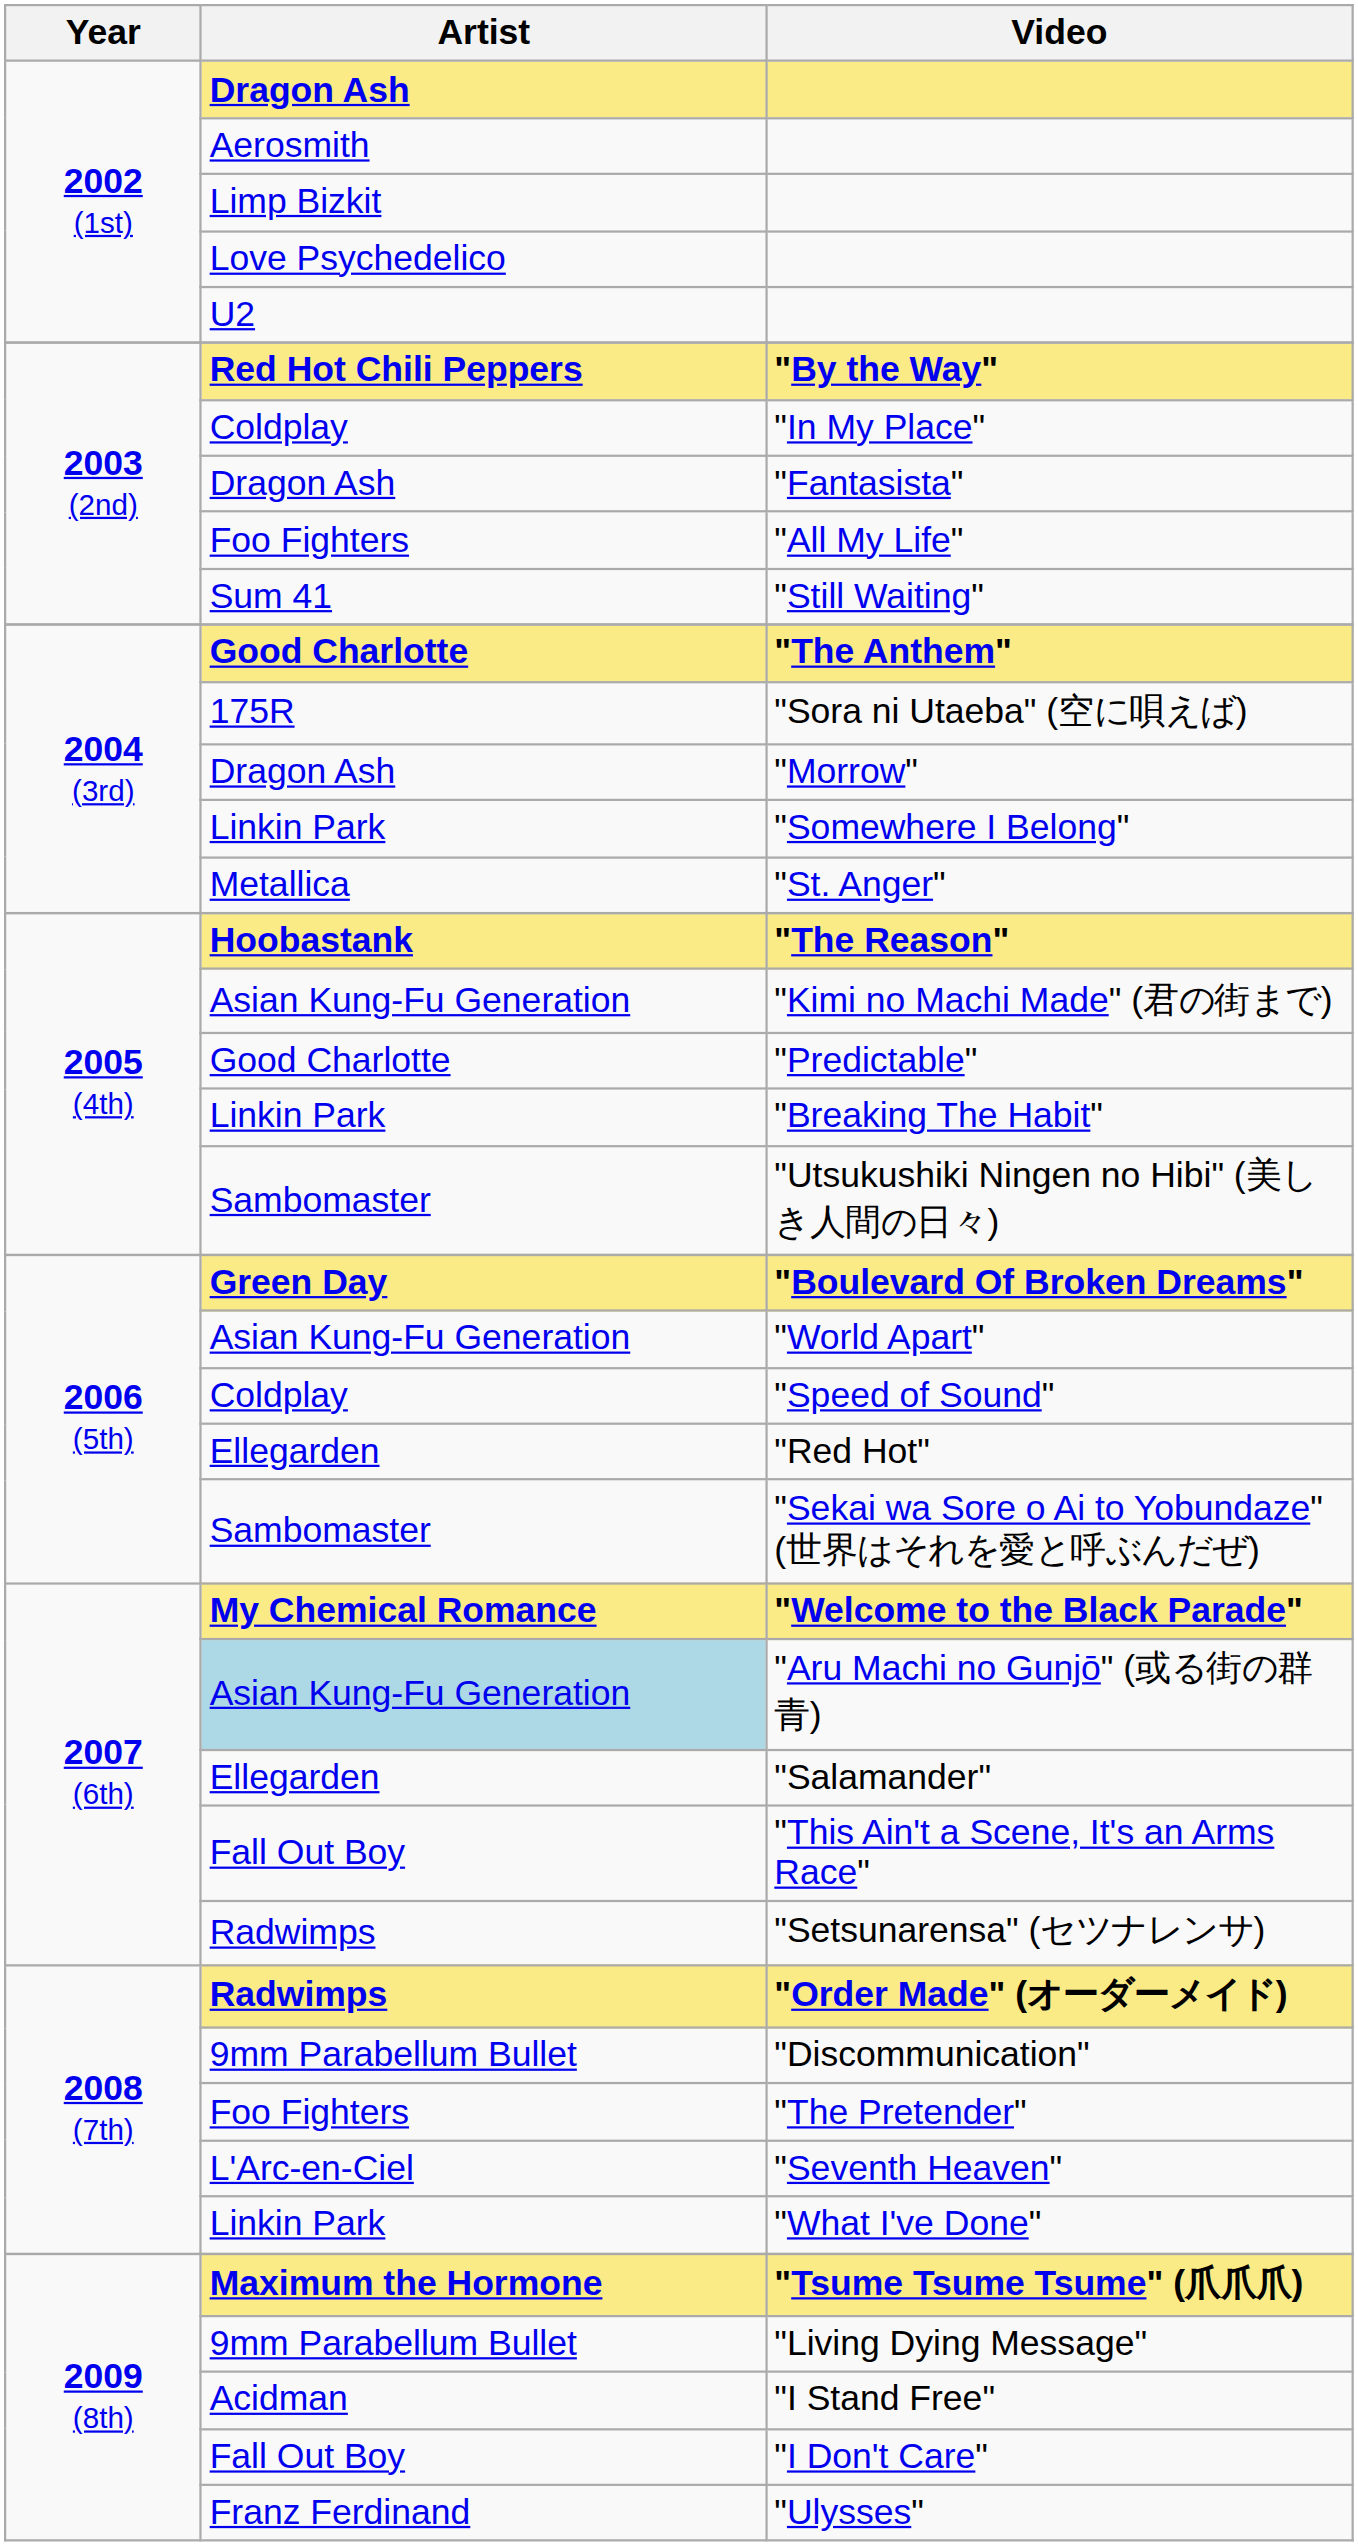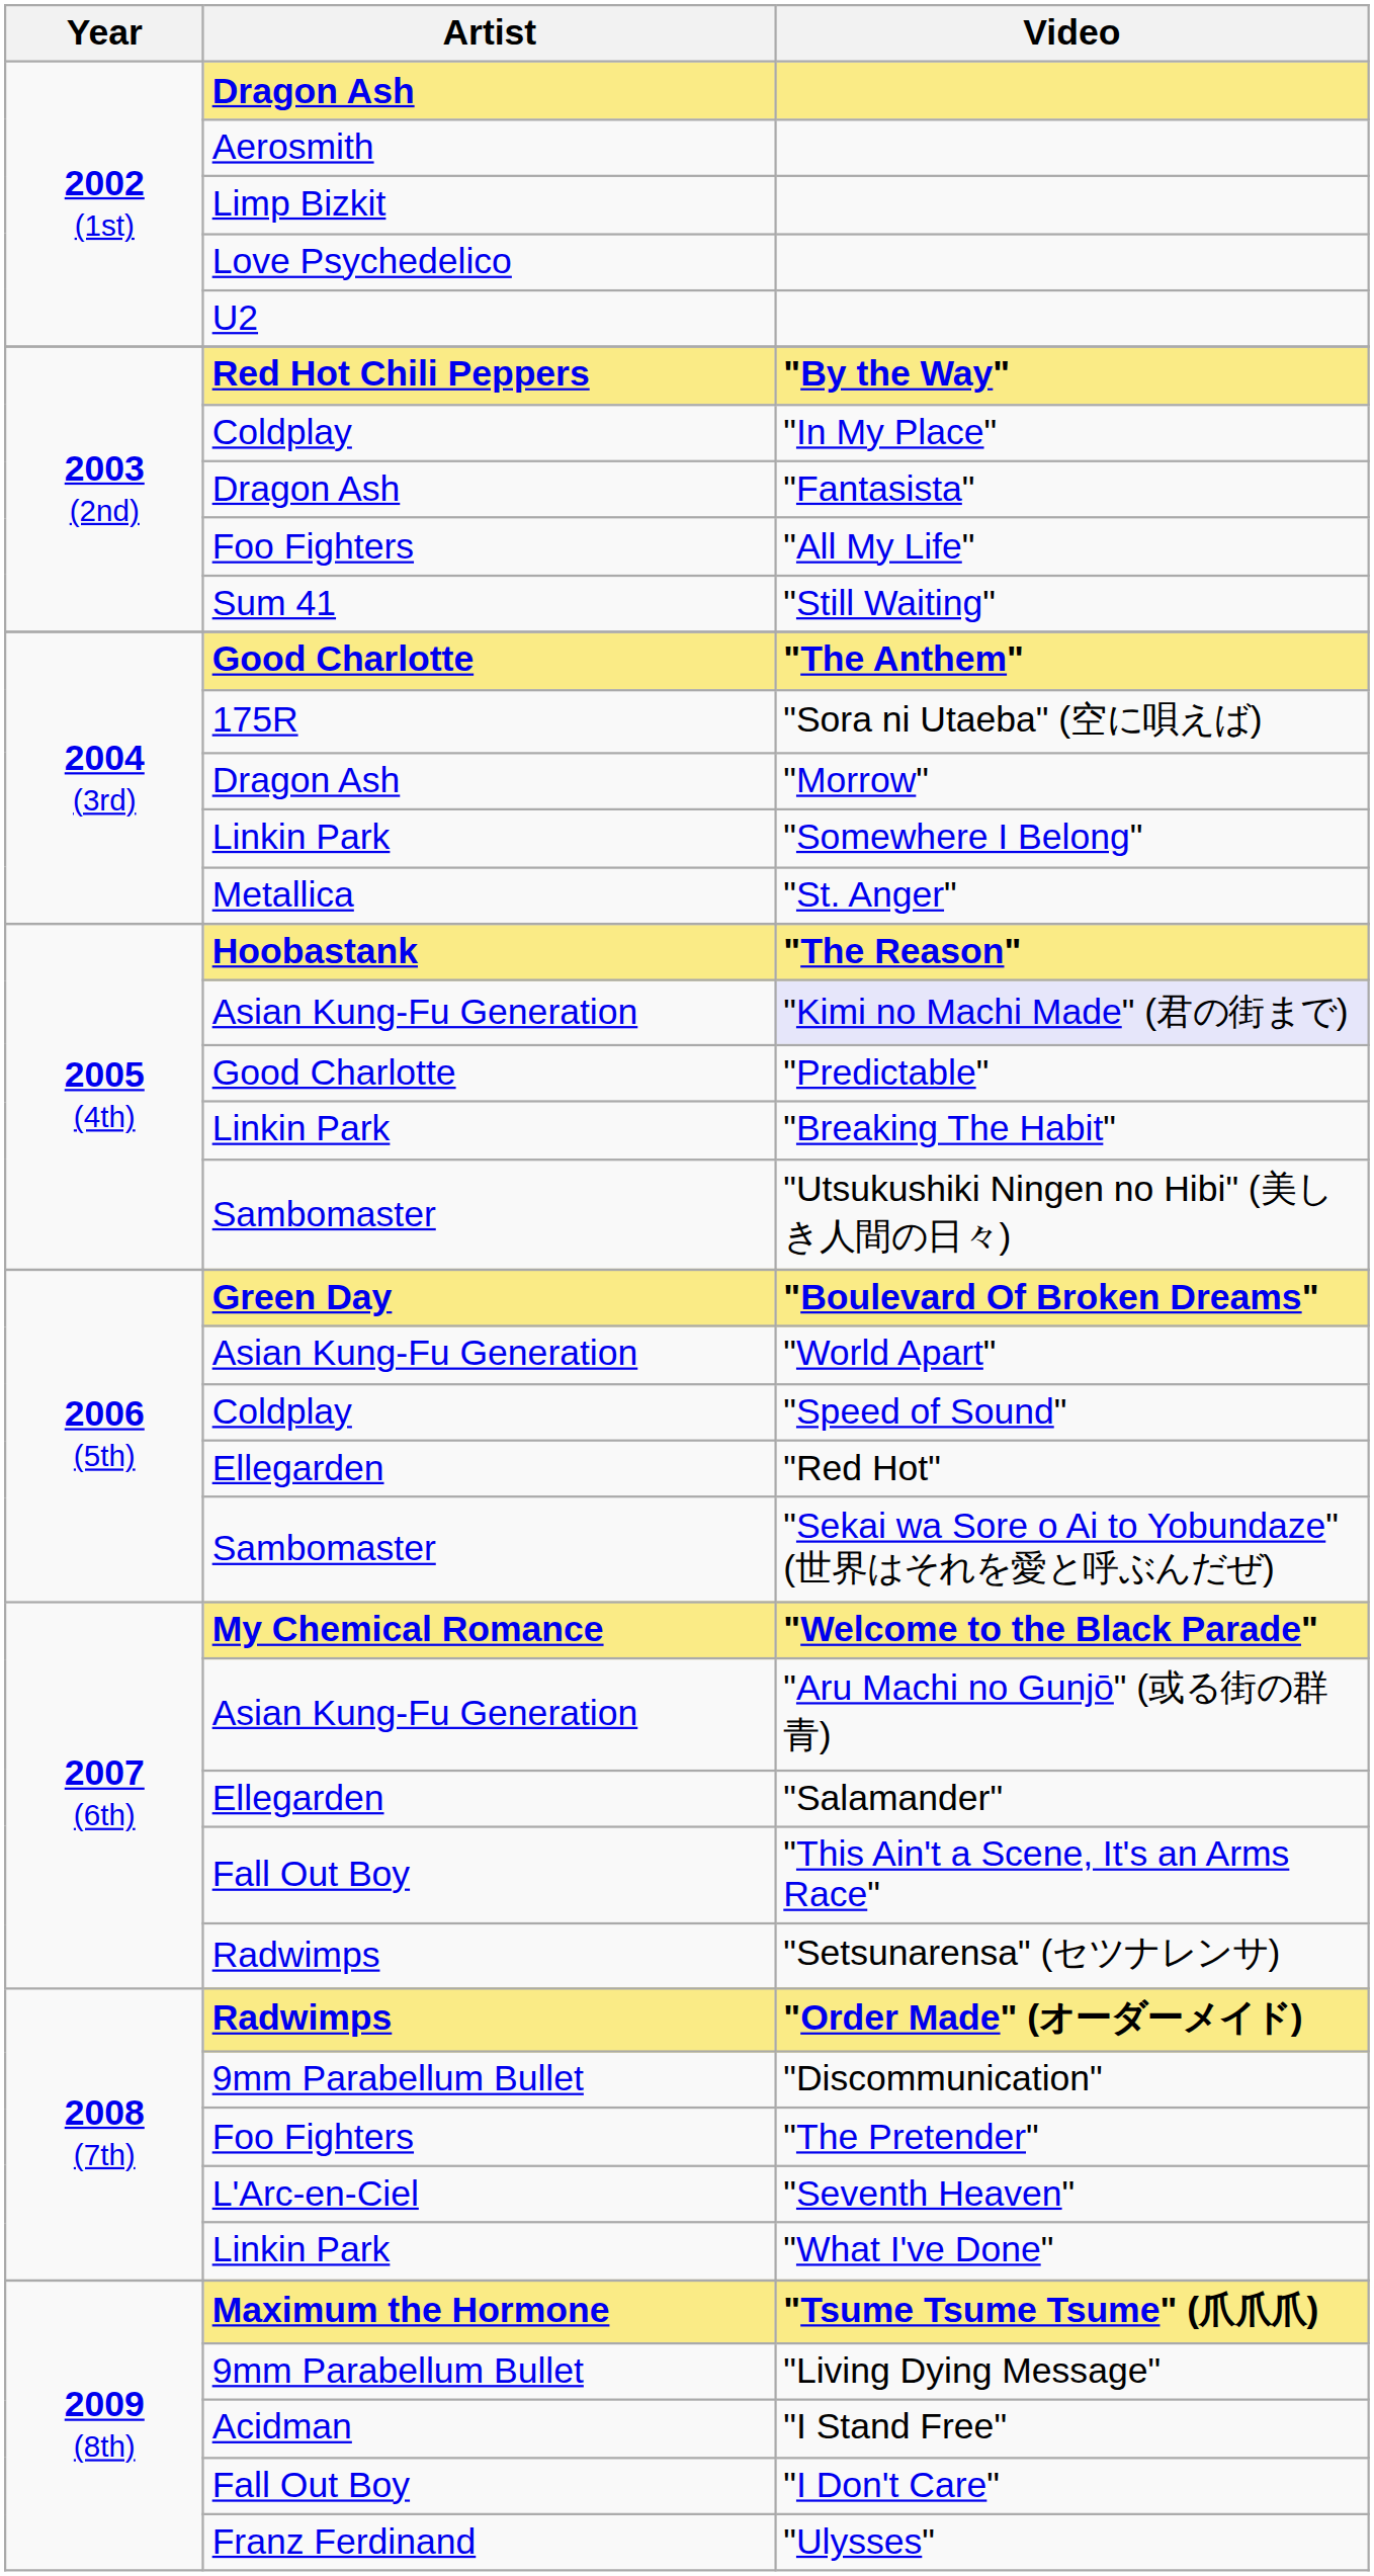"Kimi no Machi Made" (君の街まで) | Video: no background -> lavender background
"Aru Machi no Gunjō" (或る街の群青) | Artist: lightblue background -> no background
